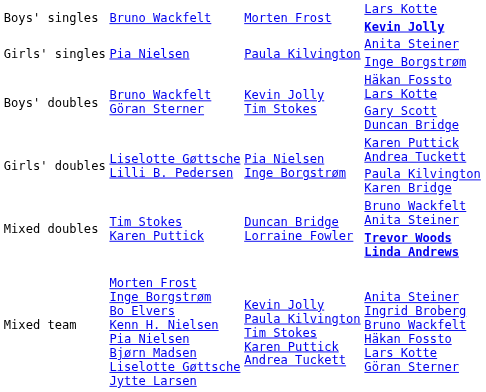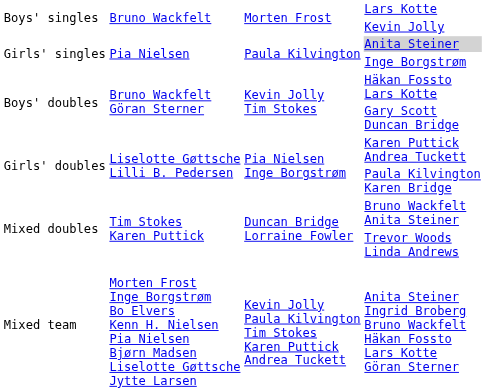Kevin Jolly | column 4: bold -> normal
Anita Steiner | column 4: no background -> lightgrey background
Trevor Woods Linda Andrews | column 4: bold -> normal
